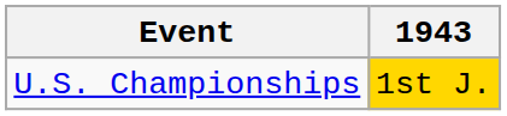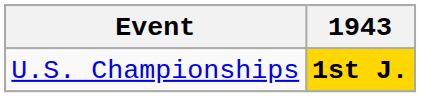U.S. Championships | 1943: normal -> bold
